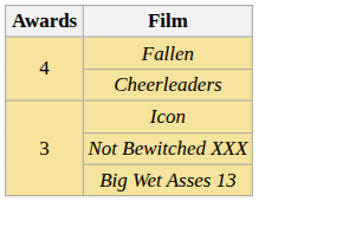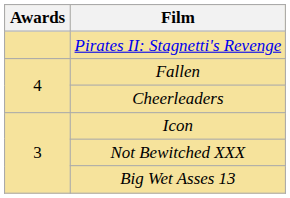+ row: Pirates II: Stagnetti's Revenge
